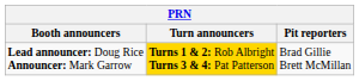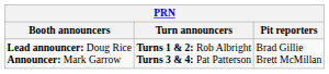Lead announcer: Doug Rice Announcer: Mark Garrow | Turn announcers: gold background -> no background
